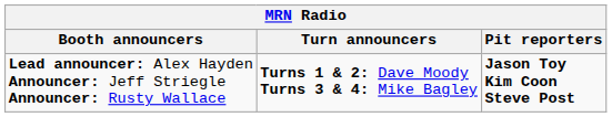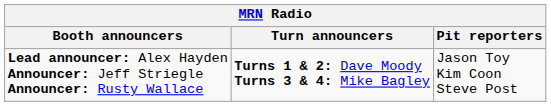row 3 | Pit reporters: bold -> normal
